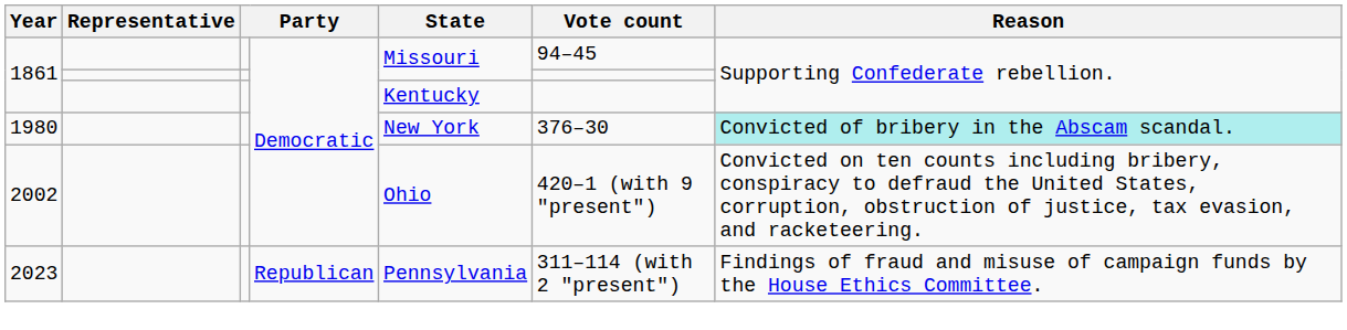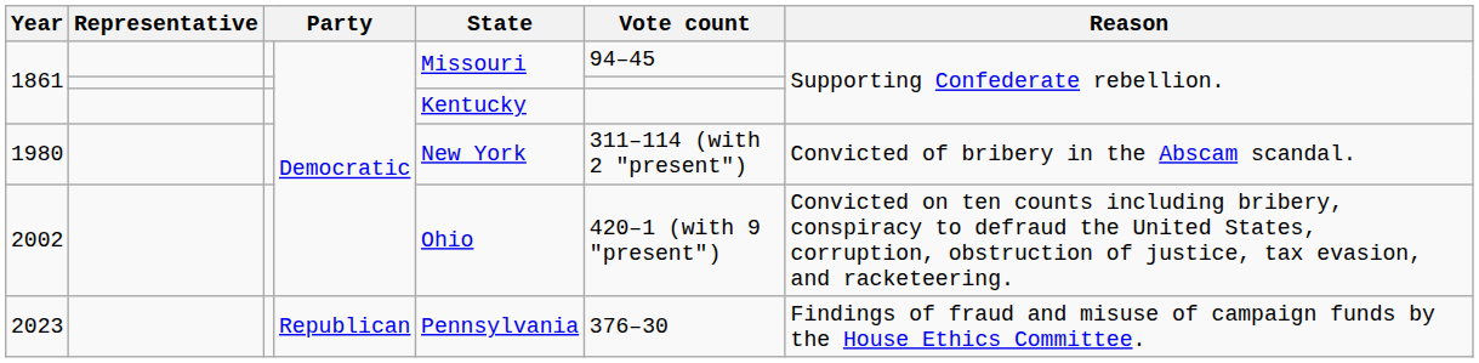1980 | Vote count: 376–30 -> 311–114 (with 2 "present")
1980 | Reason: paleturquoise background -> no background
2023 | Vote count: 311–114 (with 2 "present") -> 376–30
